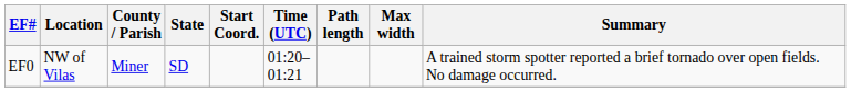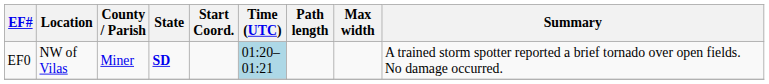EF0 | State: normal -> bold
EF0 | Time (UTC): no background -> lightblue background
